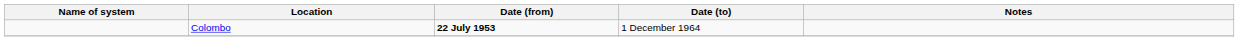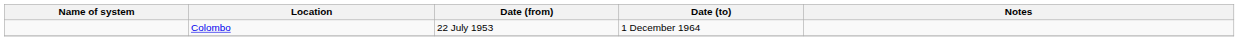Colombo | Date (from): bold -> normal
